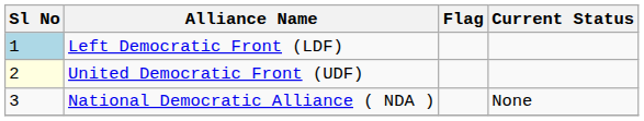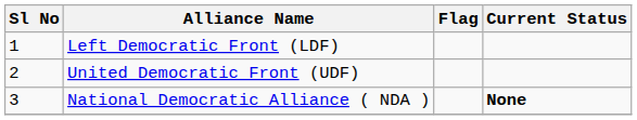Left Democratic Front (LDF) | Sl No: lightblue background -> no background
United Democratic Front (UDF) | Sl No: lightyellow background -> no background
National Democratic Alliance ( NDA ) | Current Status: normal -> bold
